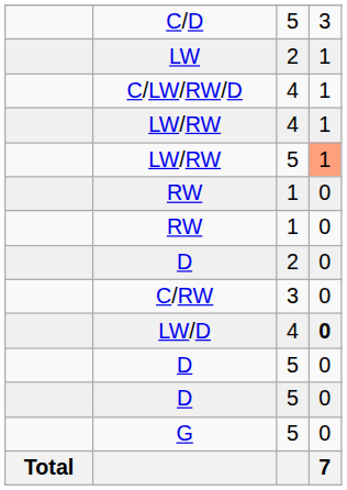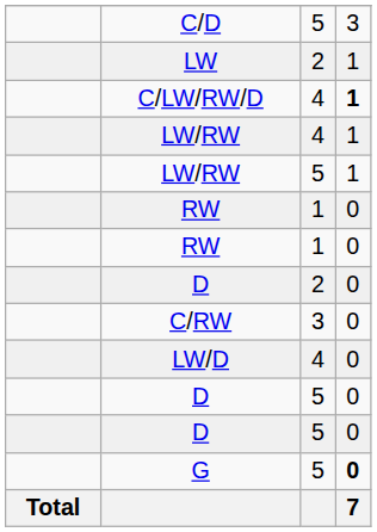C/LW/RW/D | column 4: normal -> bold
LW/RW / 5 | column 4: lightsalmon background -> no background
LW/D | column 4: bold -> normal
G | column 4: normal -> bold
